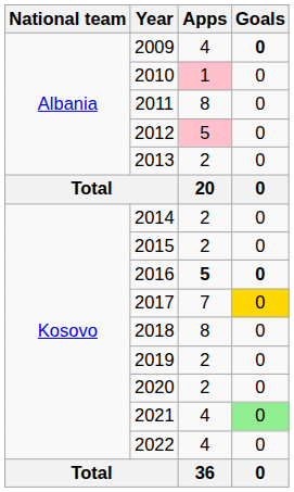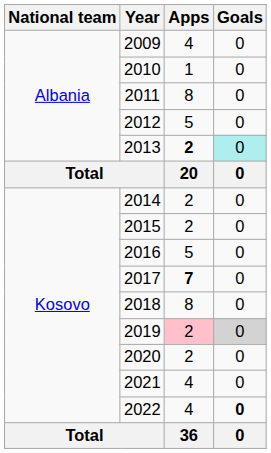2009 | Goals: bold -> normal
2010 | Apps: pink background -> no background
2012 | Apps: pink background -> no background
2013 | Apps: normal -> bold
2013 | Goals: no background -> paleturquoise background
2016 | Apps: bold -> normal
2016 | Goals: bold -> normal
2017 | Apps: normal -> bold
2017 | Goals: gold background -> no background
2019 | Apps: no background -> pink background
2019 | Goals: no background -> lightgrey background
2021 | Goals: lightgreen background -> no background
2022 | Goals: normal -> bold
